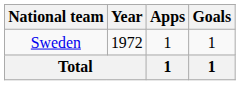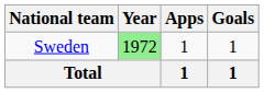Sweden | Year: no background -> lightgreen background
